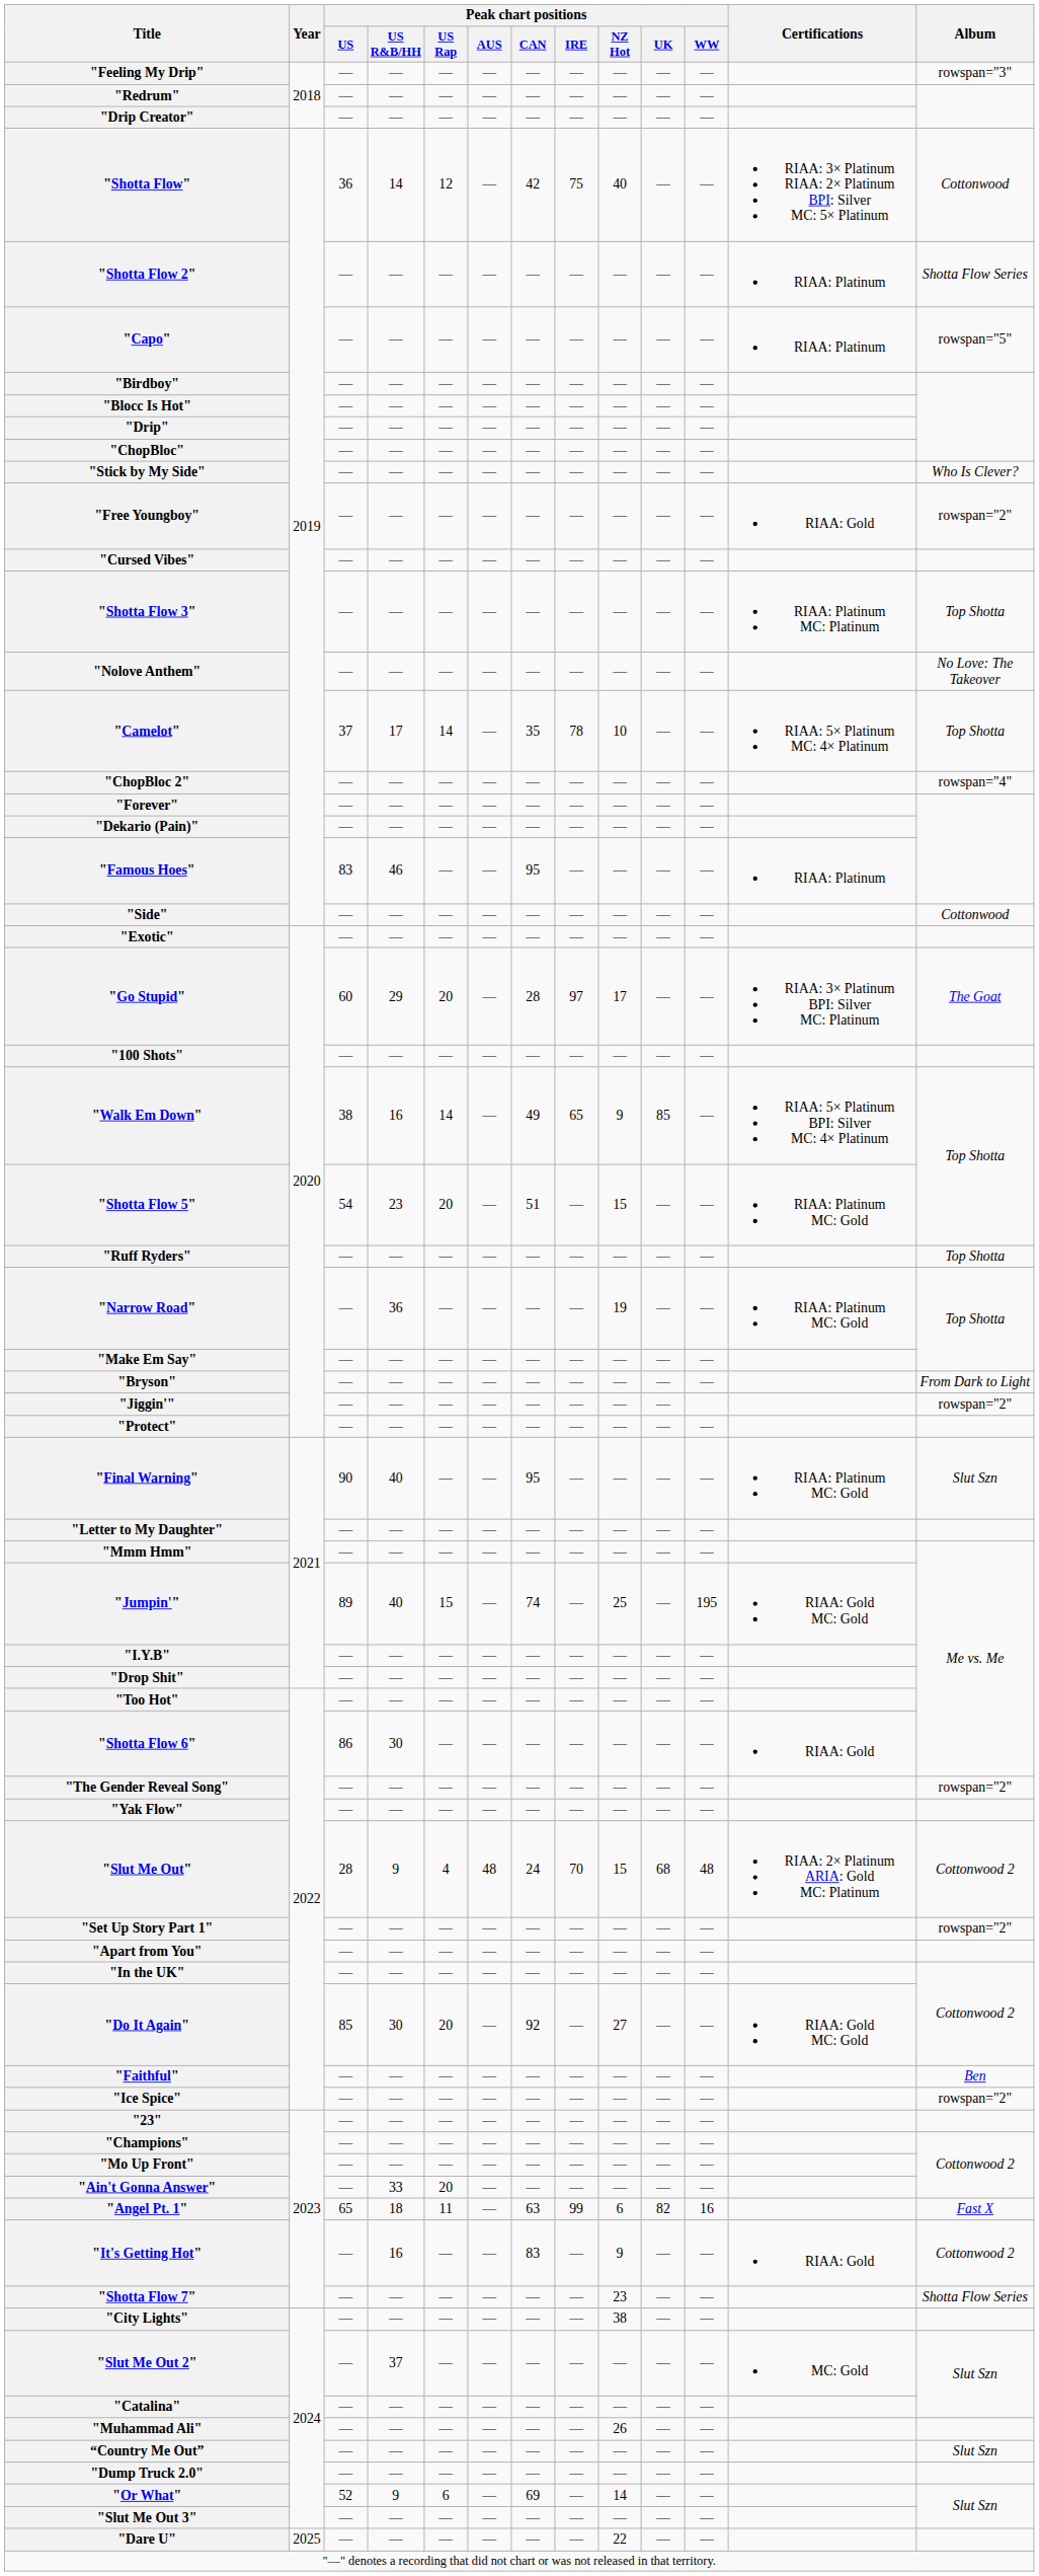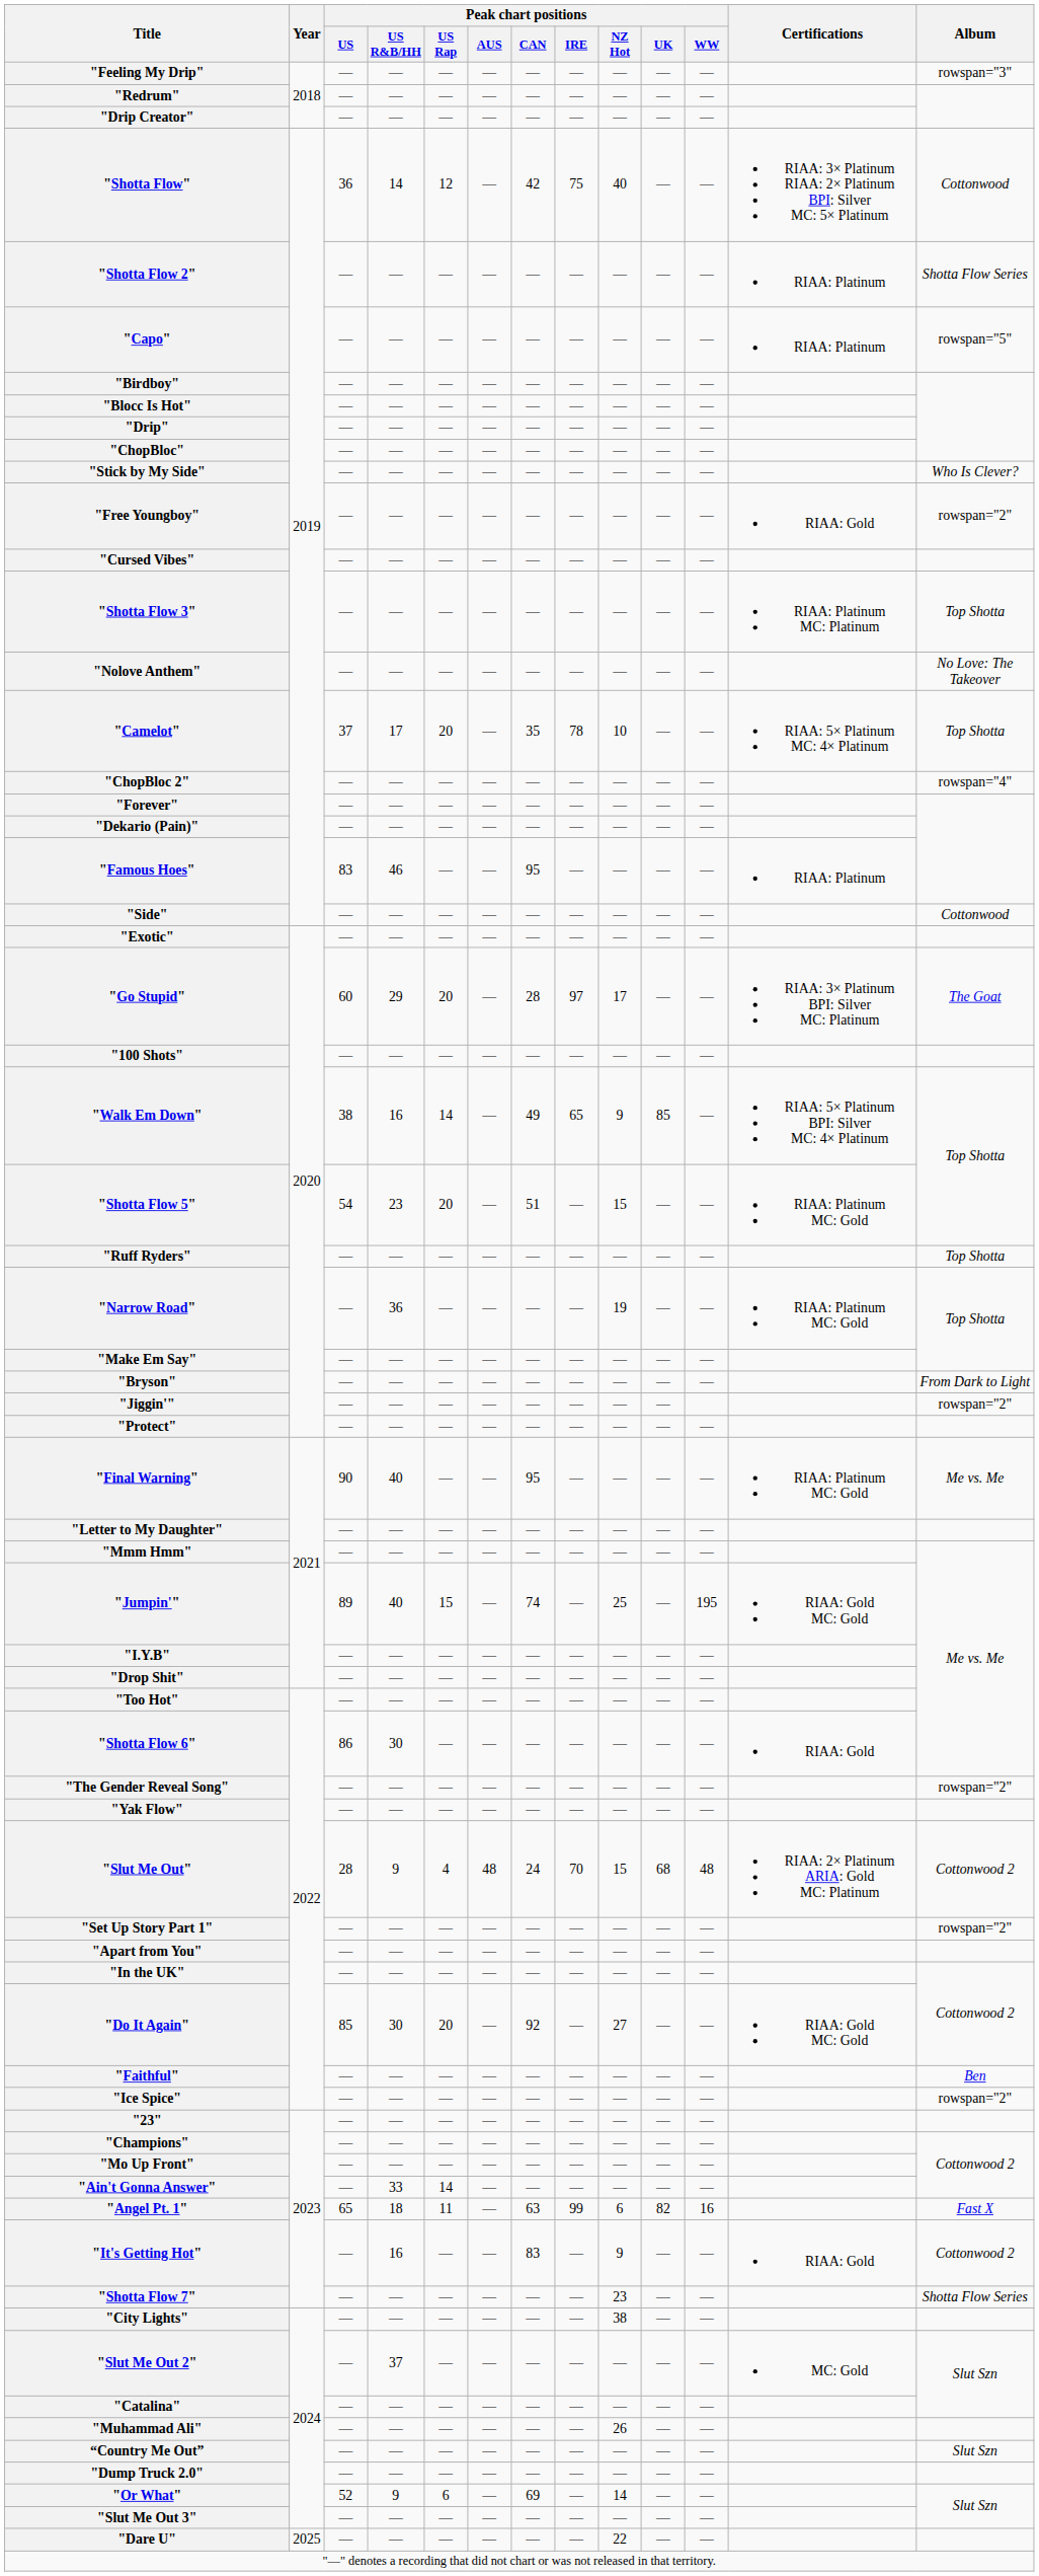"Camelot" | Peak chart positions / US Rap: 14 -> 20
"Final Warning" | Album: Slut Szn -> Me vs. Me
"Ain't Gonna Answer" | Peak chart positions / US Rap: 20 -> 14
